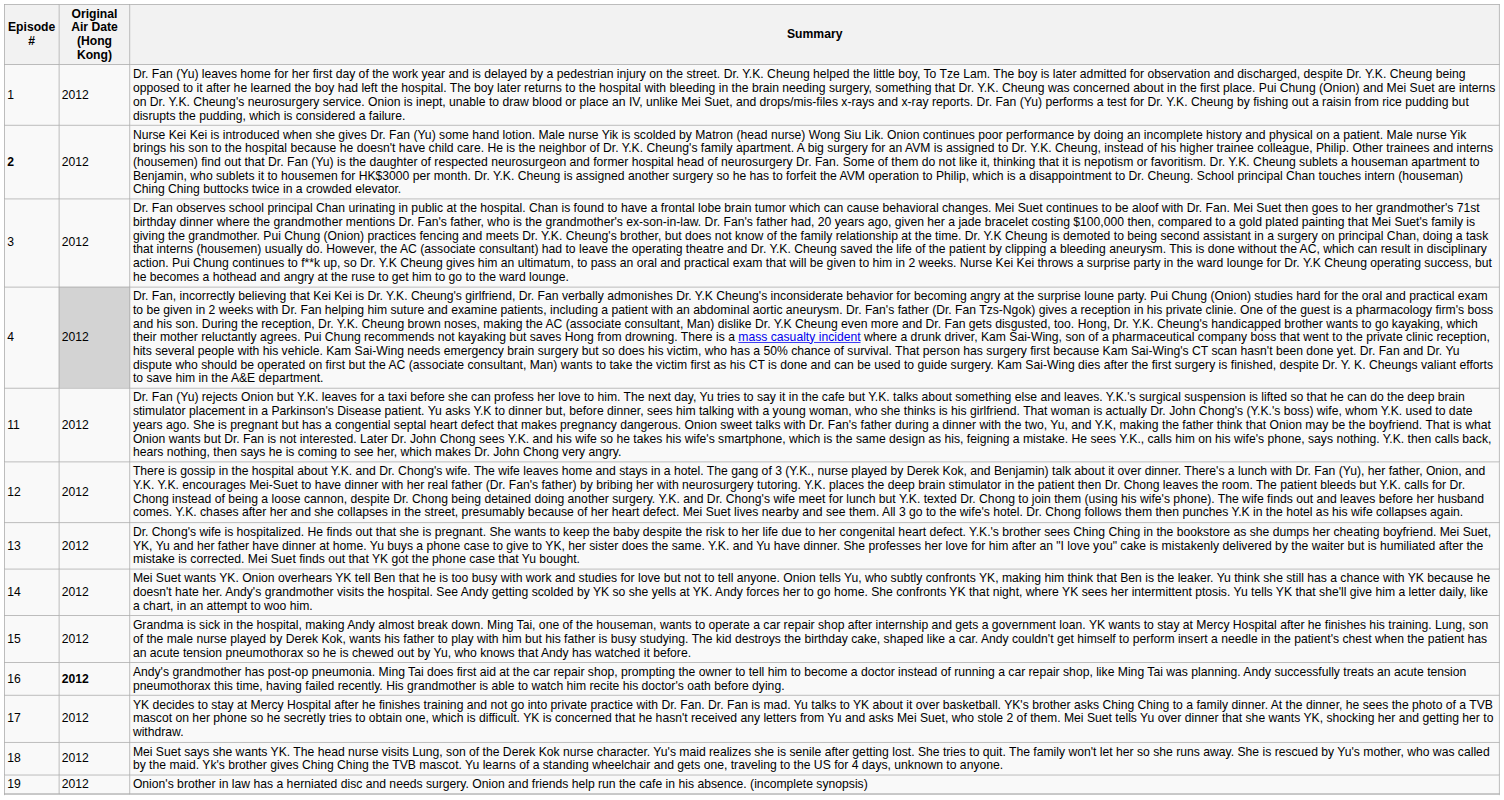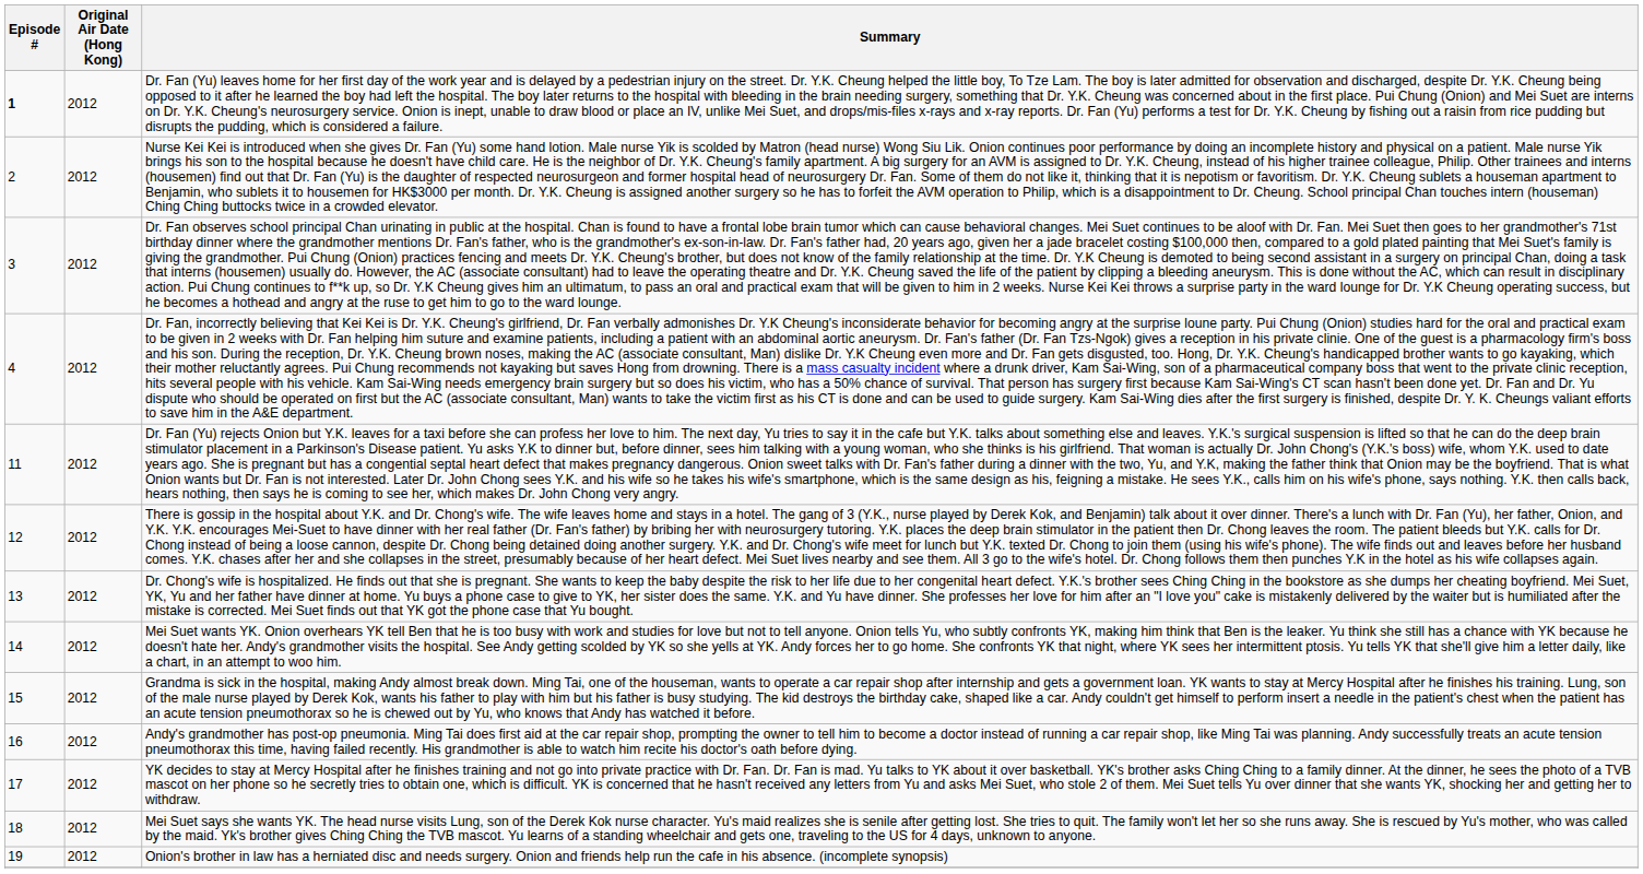row 2 | Episode #: normal -> bold
row 3 | Episode #: bold -> normal
row 5 | Original Air Date (Hong Kong): lightgrey background -> no background
row 11 | Original Air Date (Hong Kong): bold -> normal
